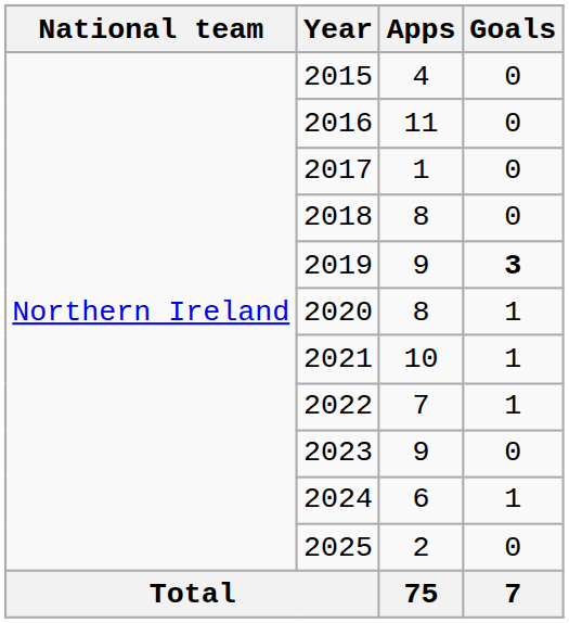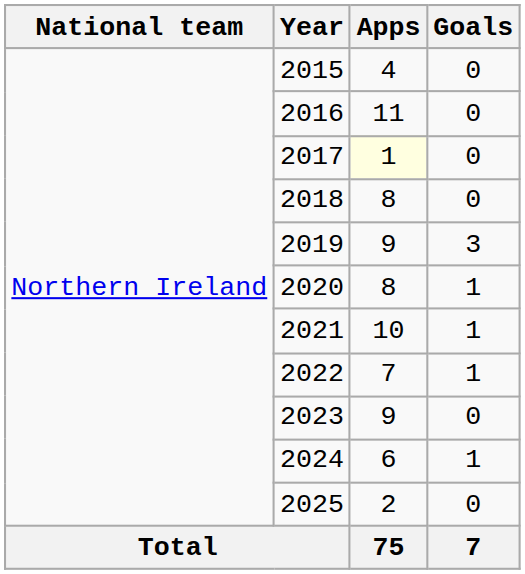2017 | Apps: no background -> lightyellow background
2019 | Goals: bold -> normal
